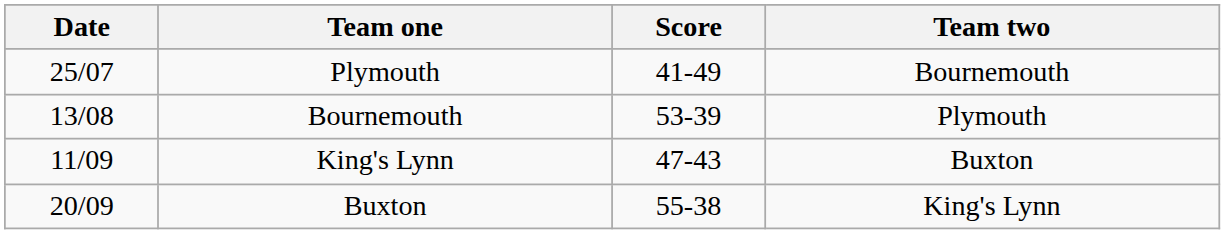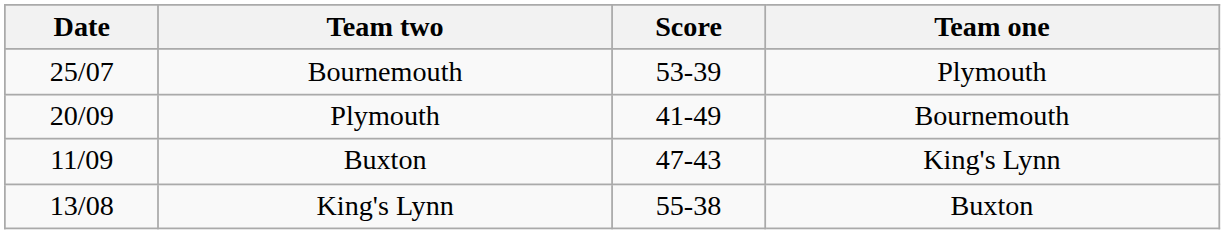columns swapped: Team one <-> Team two
row 2 | Score: 41-49 -> 53-39
row 3 | Date: 13/08 -> 20/09
row 3 | Score: 53-39 -> 41-49
row 5 | Date: 20/09 -> 13/08
